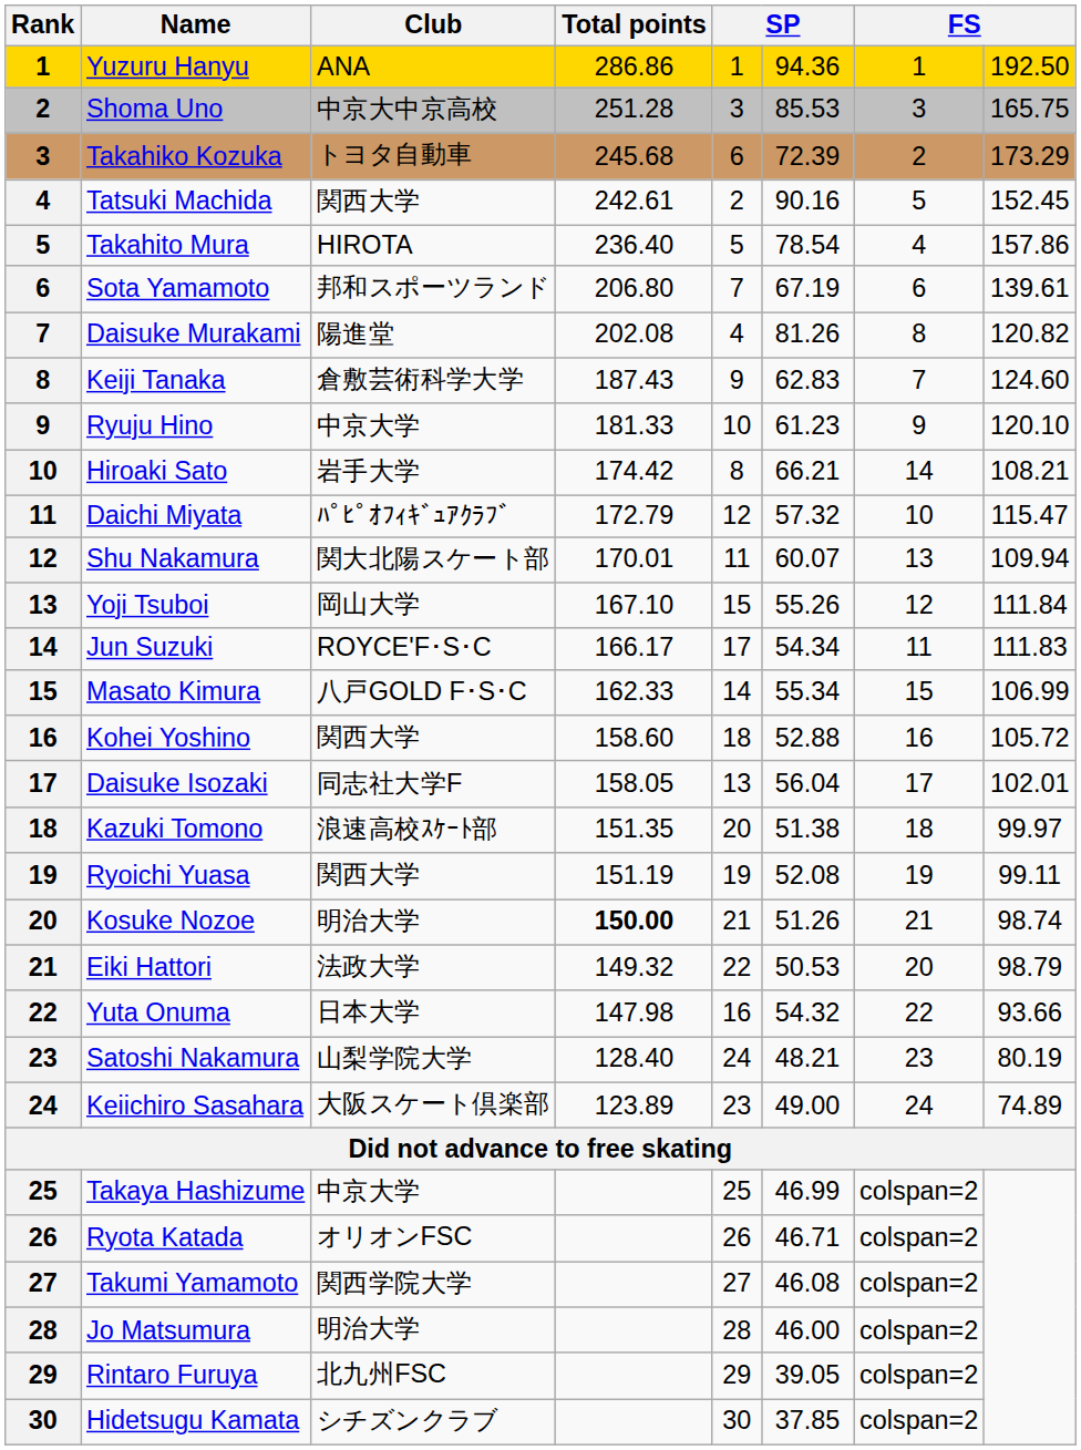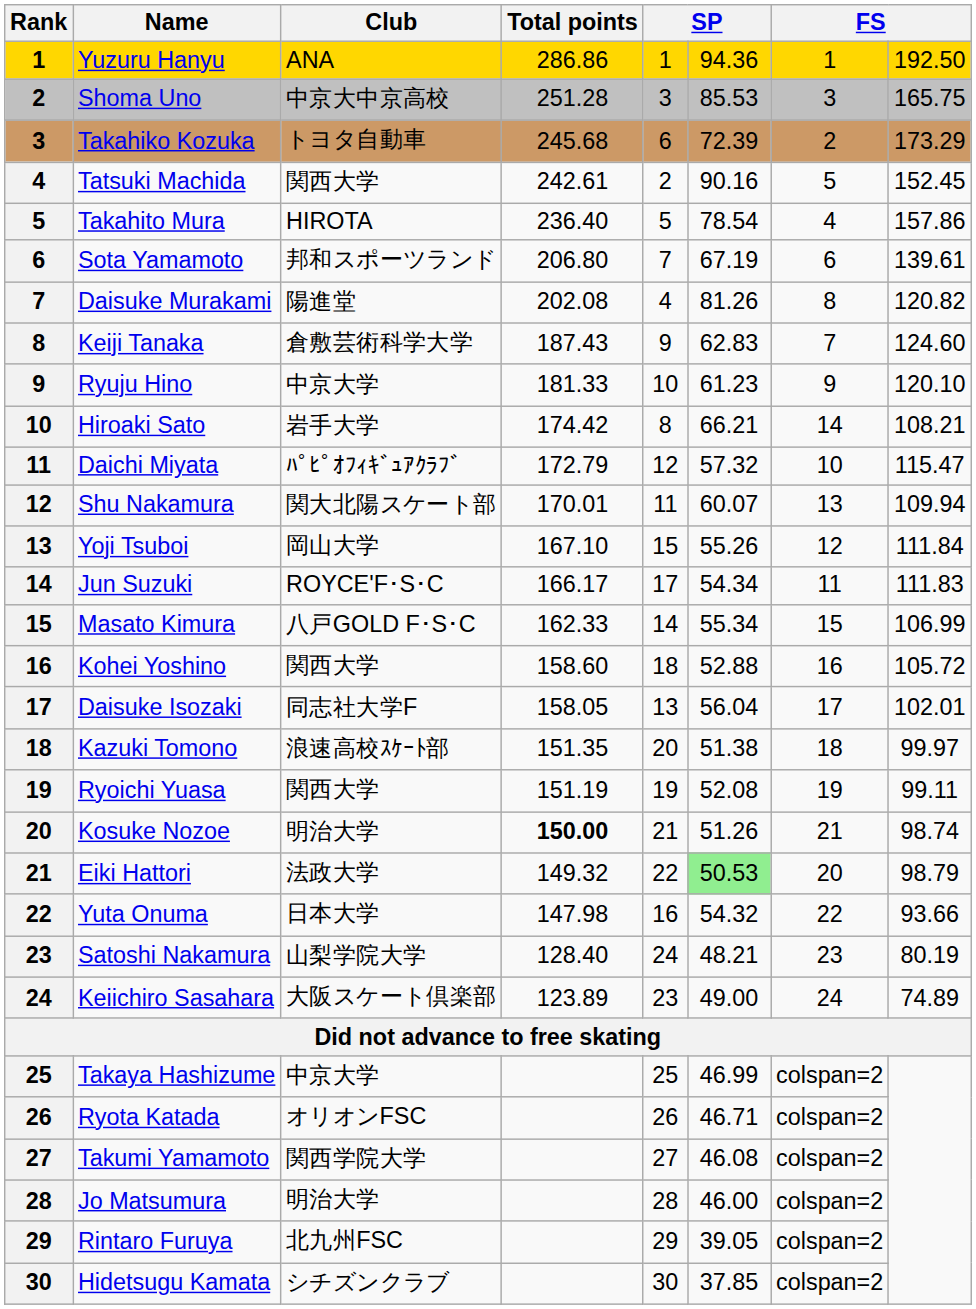Eiki Hattori | column 6: no background -> lightgreen background
